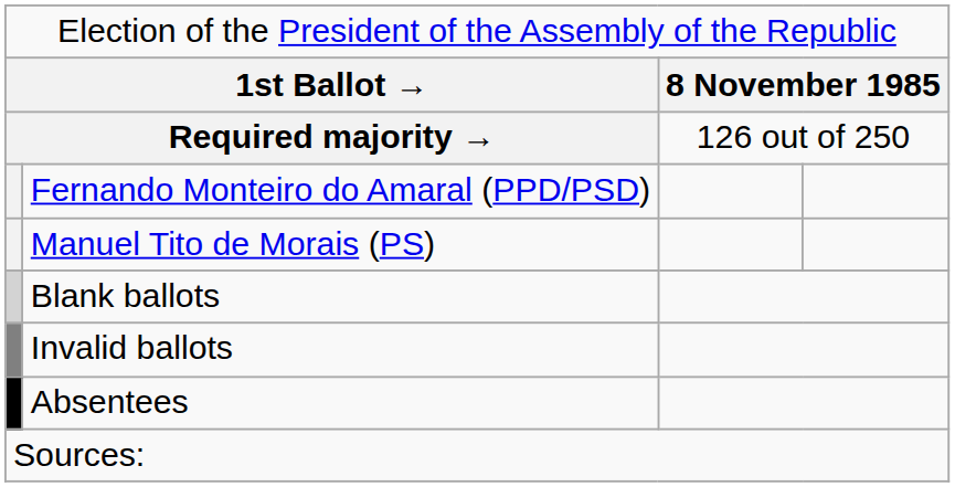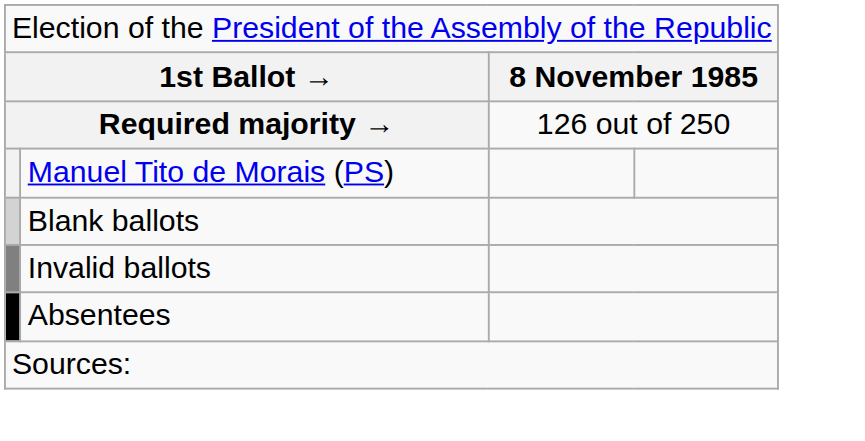- row: Fernando Monteiro do Amaral (PPD/PSD)
